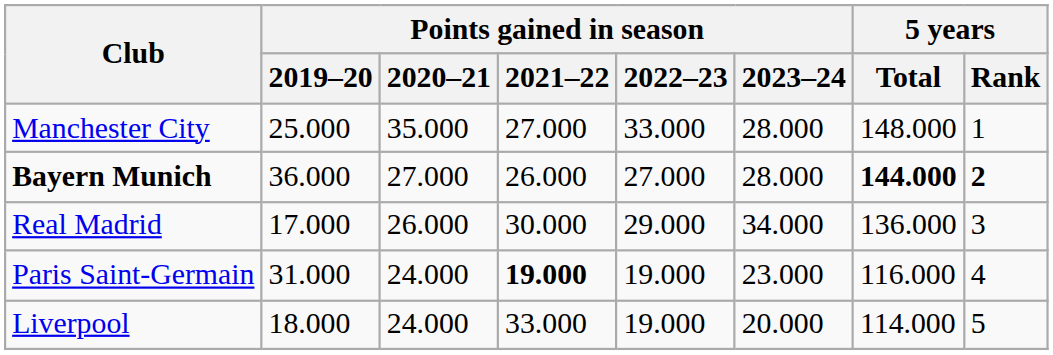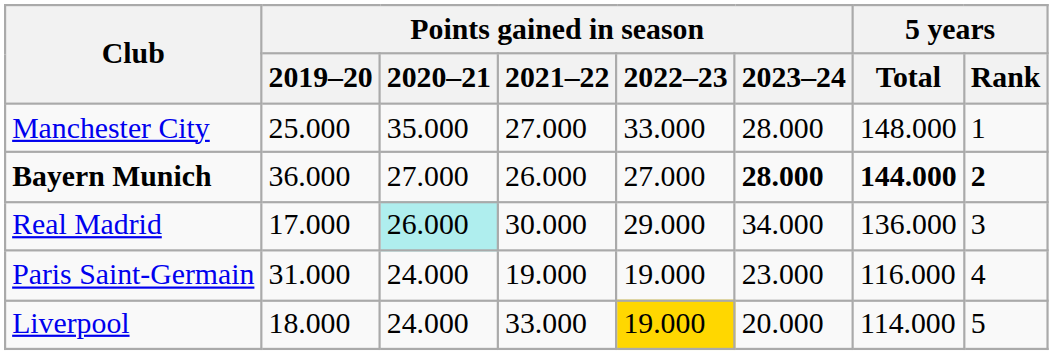Bayern Munich | Points gained in season / 2023–24: normal -> bold
Real Madrid | Points gained in season / 2020–21: no background -> paleturquoise background
Paris Saint-Germain | Points gained in season / 2021–22: bold -> normal
Liverpool | Points gained in season / 2022–23: no background -> gold background
